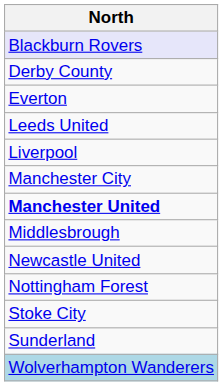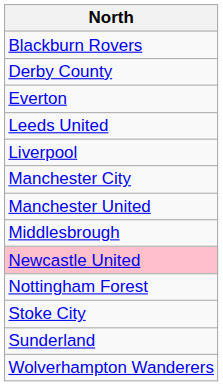row 2 | column 1: lavender background -> no background
row 8 | column 1: bold -> normal
row 10 | column 1: no background -> pink background
row 14 | column 1: lightblue background -> no background
